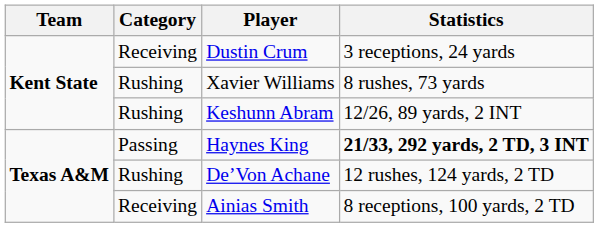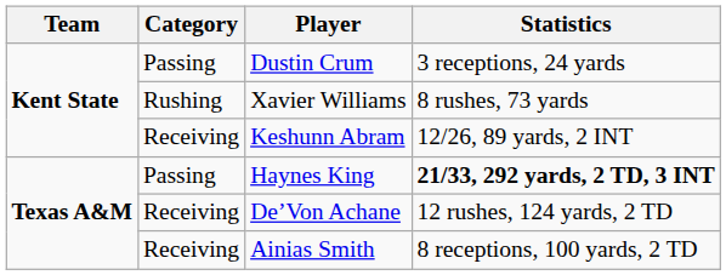Dustin Crum | Category: Receiving -> Passing
Keshunn Abram | Category: Rushing -> Receiving
De’Von Achane | Category: Rushing -> Receiving
